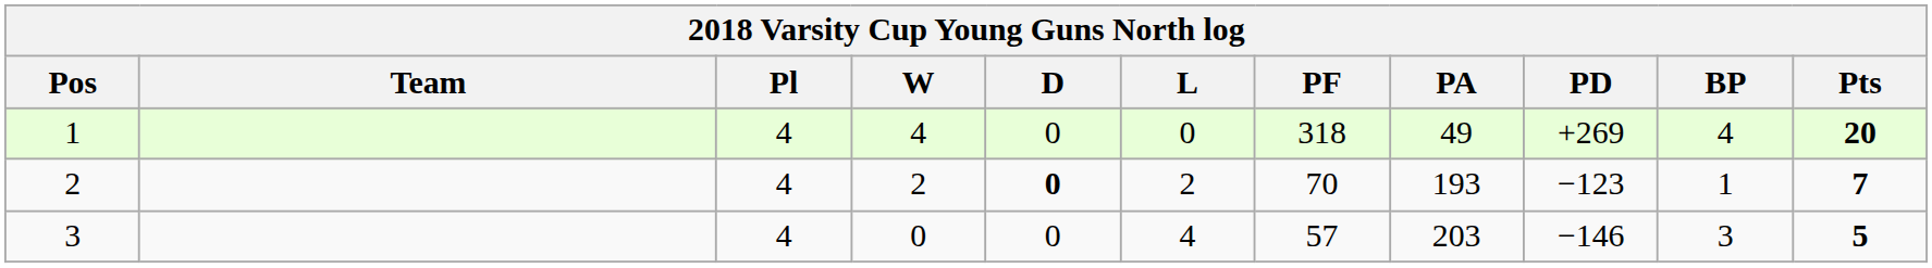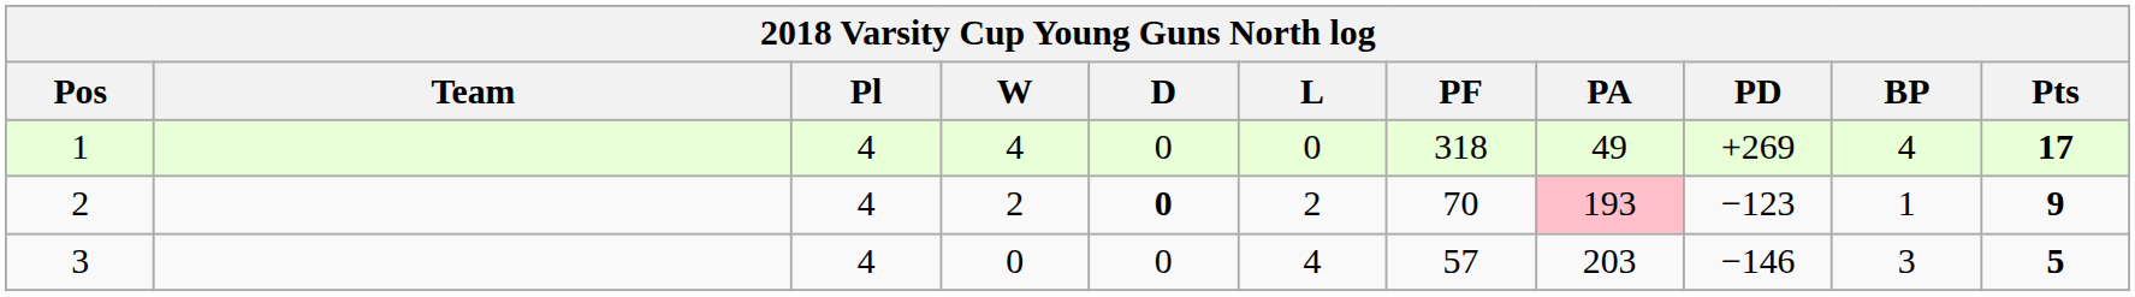row 3 | Pts: 20 -> 17
row 4 | PA: no background -> pink background
row 4 | Pts: 7 -> 9
